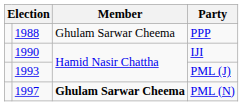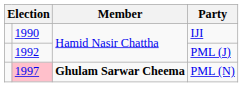- row: 1988 | Ghulam Sarwar Cheema | PPP
PML (J) | column 2: 1993 -> 1992
PML (N) | column 2: no background -> pink background
